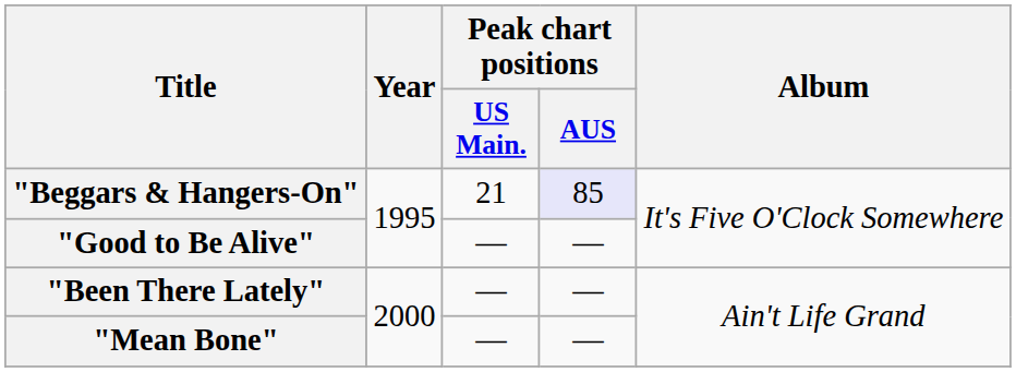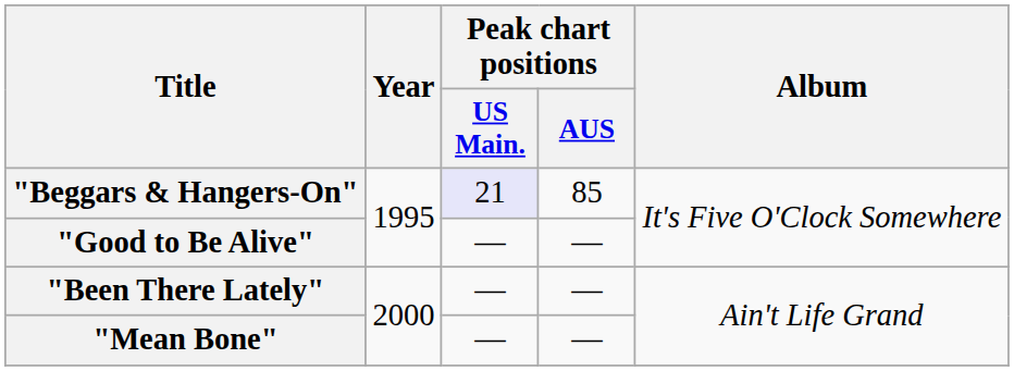"Beggars & Hangers-On" | Peak chart positions / US Main.: no background -> lavender background
"Beggars & Hangers-On" | Peak chart positions / AUS: lavender background -> no background
